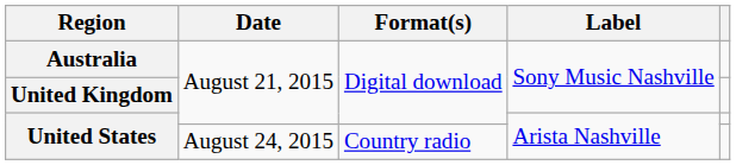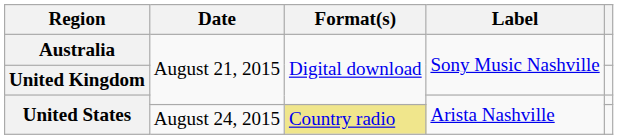United States / August 24, 2015 | Format(s): no background -> khaki background
